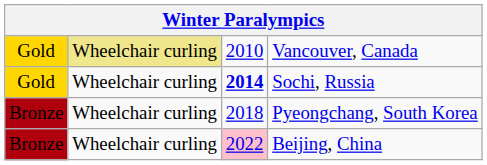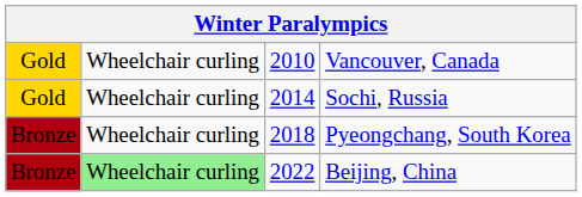Vancouver, Canada | column 2: khaki background -> no background
Sochi, Russia | column 3: bold -> normal
Beijing, China | column 2: no background -> lightgreen background
Beijing, China | column 3: pink background -> no background
